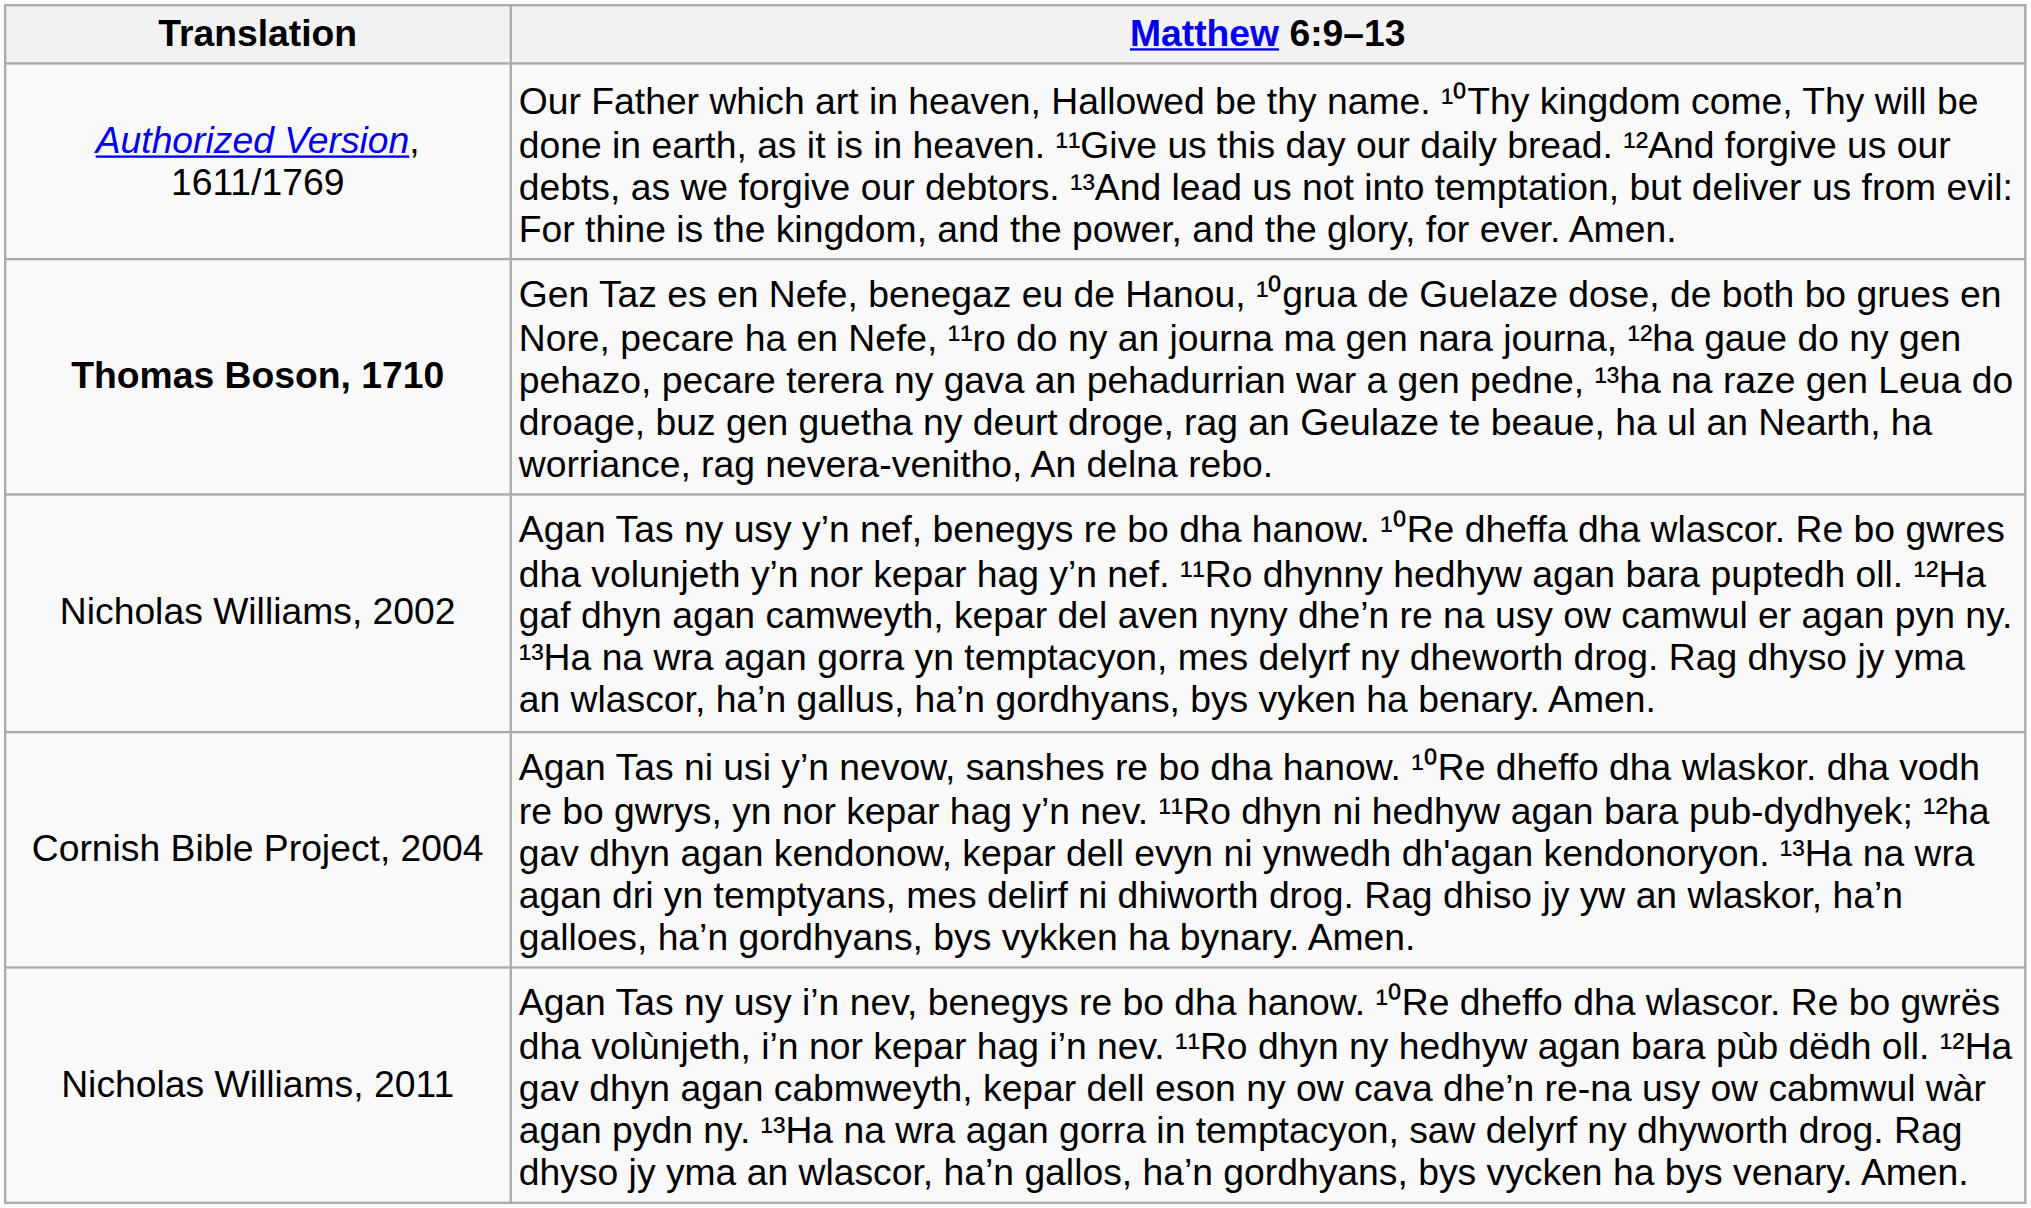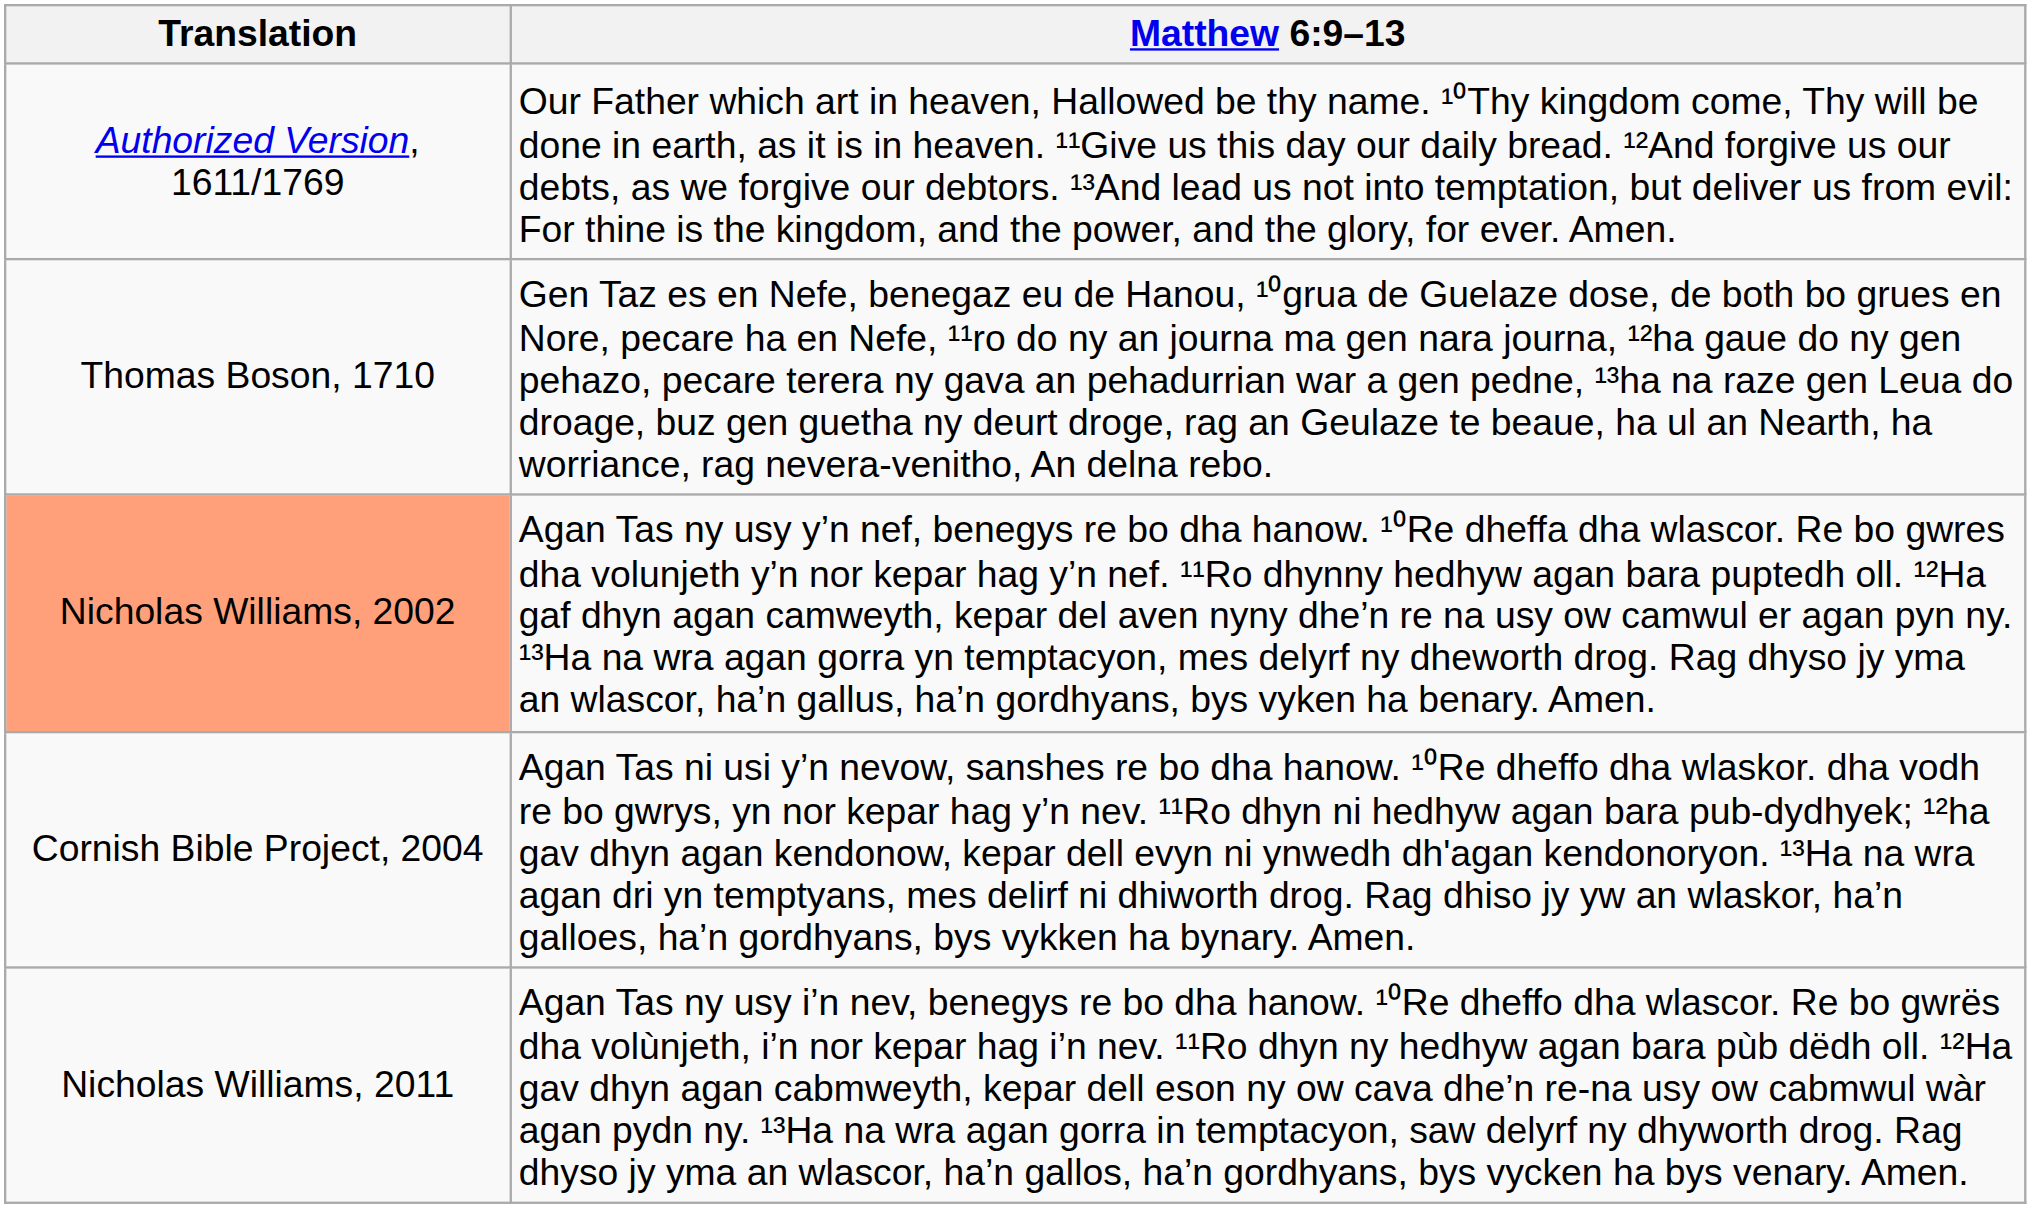Thomas Boson, 1710 | Translation: bold -> normal
Nicholas Williams, 2002 | Translation: no background -> lightsalmon background
